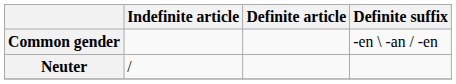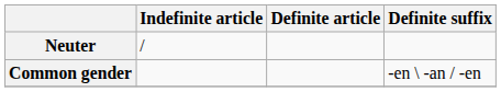rows swapped: Common gender <-> Neuter
